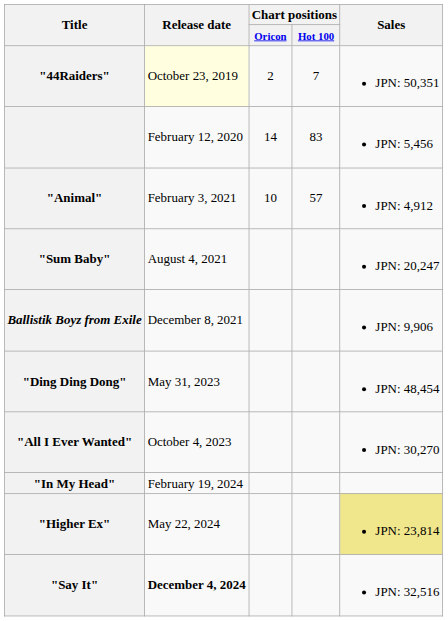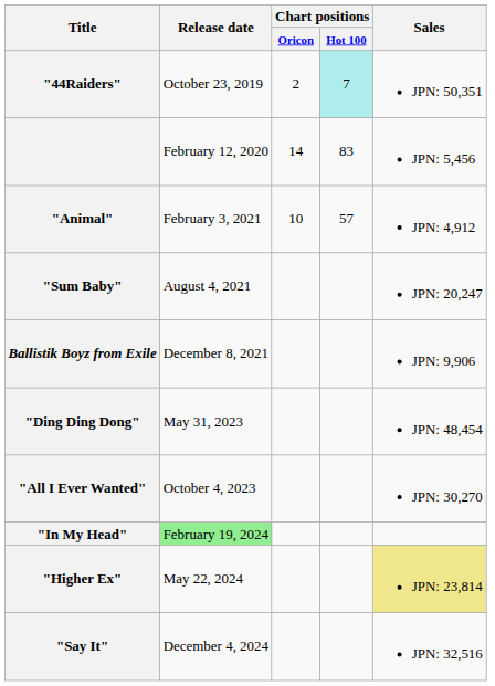"44Raiders" | Release date: lightyellow background -> no background
"44Raiders" | Chart positions / Hot 100: no background -> paleturquoise background
"In My Head" | Release date: no background -> lightgreen background
"Say It" | Release date: bold -> normal
